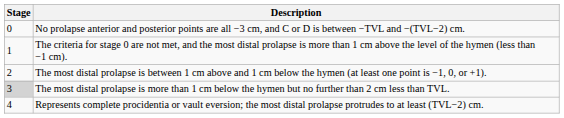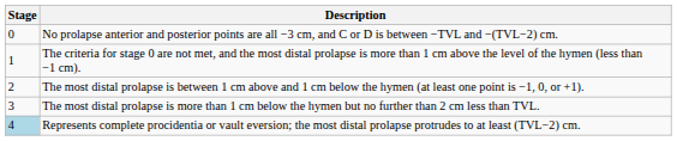row 5 | Stage: lightgrey background -> no background
row 6 | Stage: no background -> lightblue background
